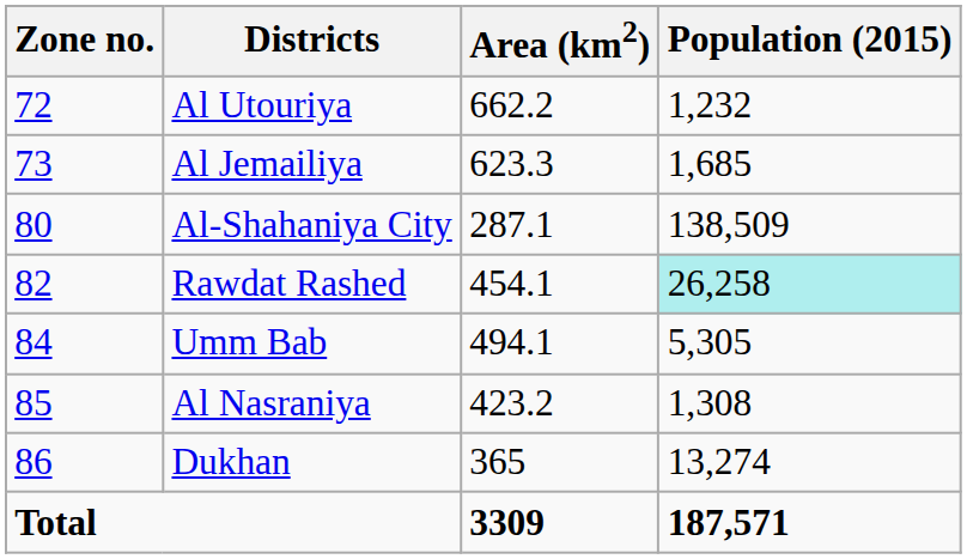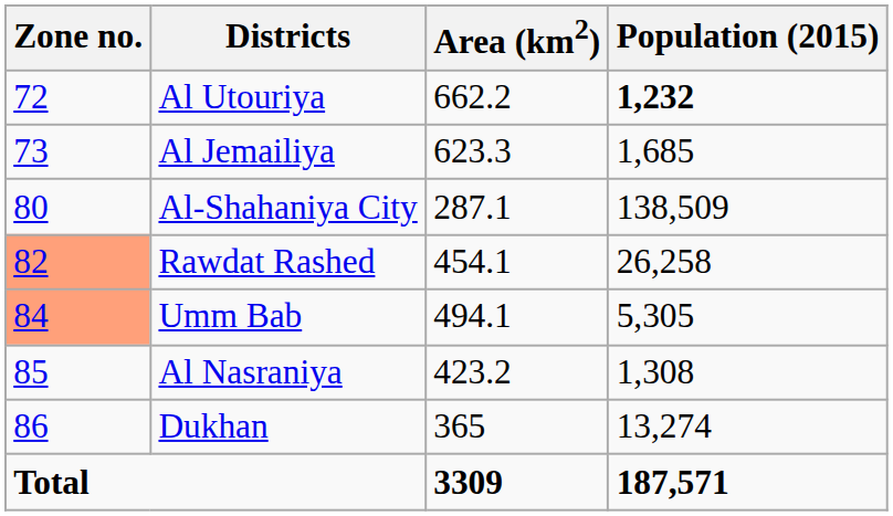Al Utouriya | Population (2015): normal -> bold
Rawdat Rashed | Zone no.: no background -> lightsalmon background
Rawdat Rashed | Population (2015): paleturquoise background -> no background
Umm Bab | Zone no.: no background -> lightsalmon background
